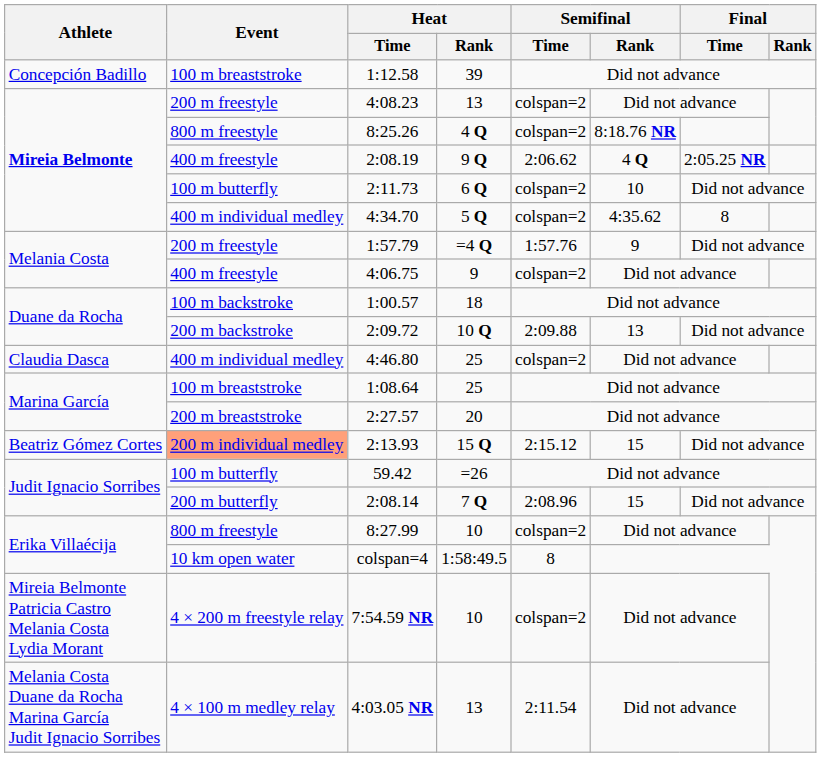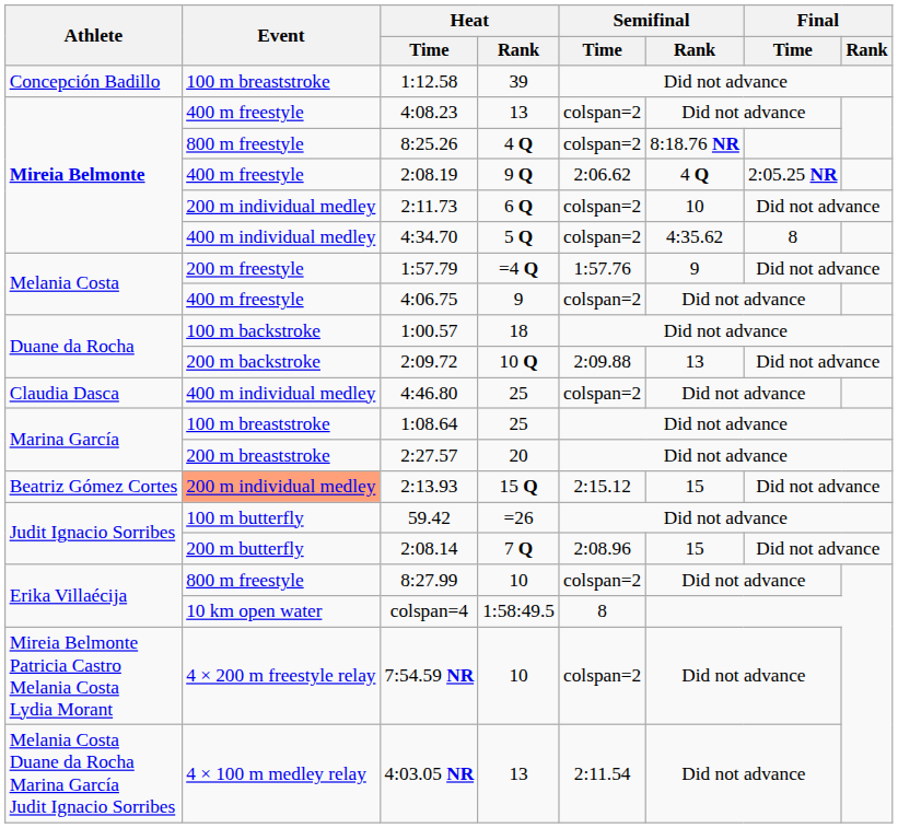4:08.23 | Event: 200 m freestyle -> 400 m freestyle
2:11.73 | Event: 100 m butterfly -> 200 m individual medley
